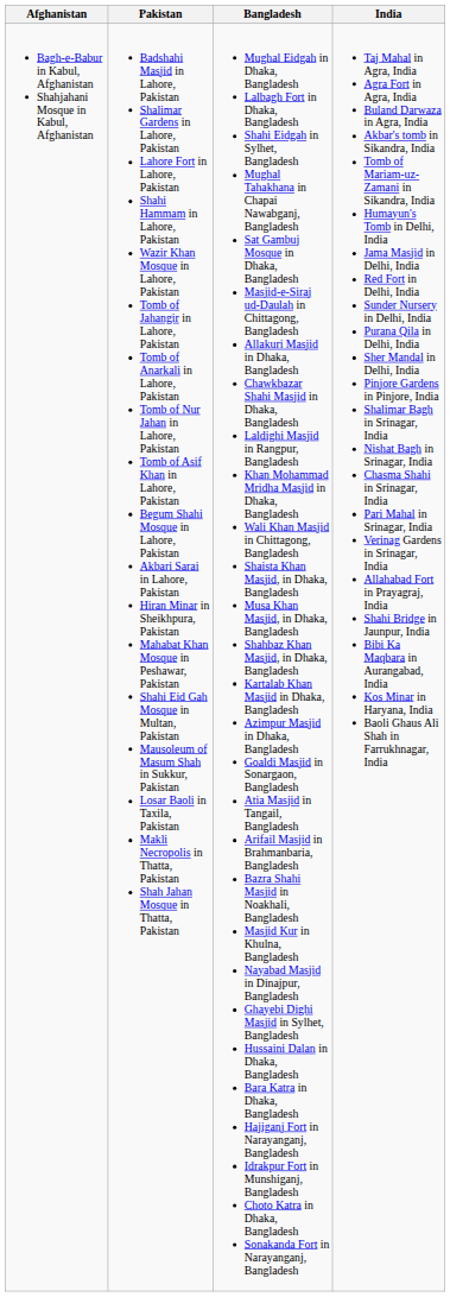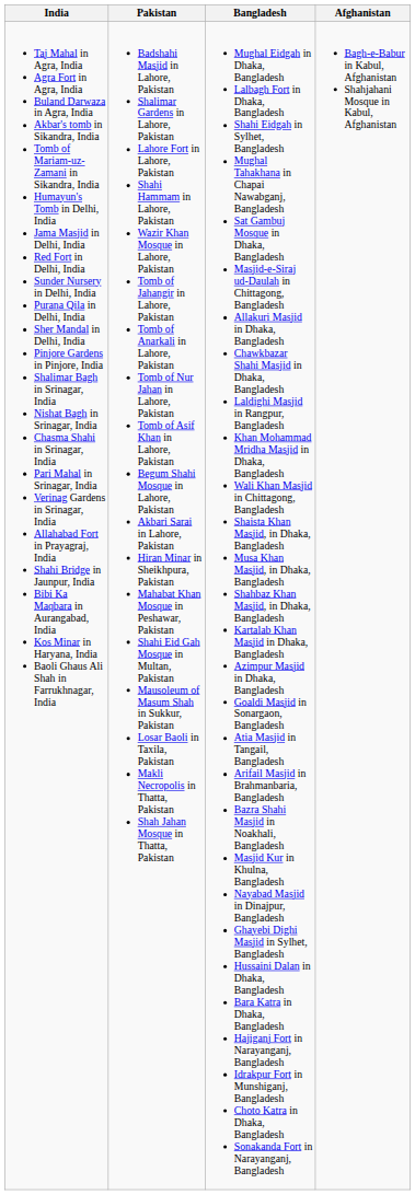columns swapped: India <-> Afghanistan
